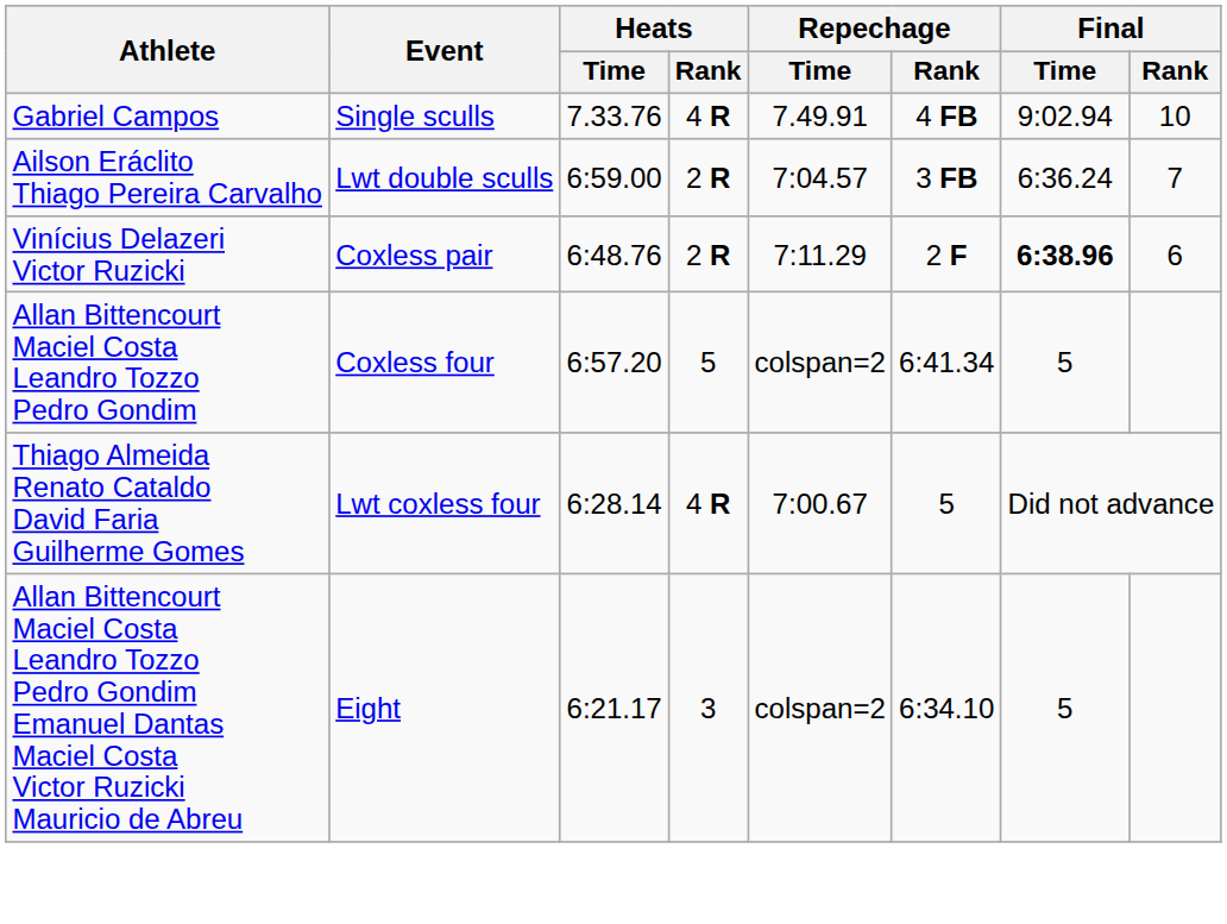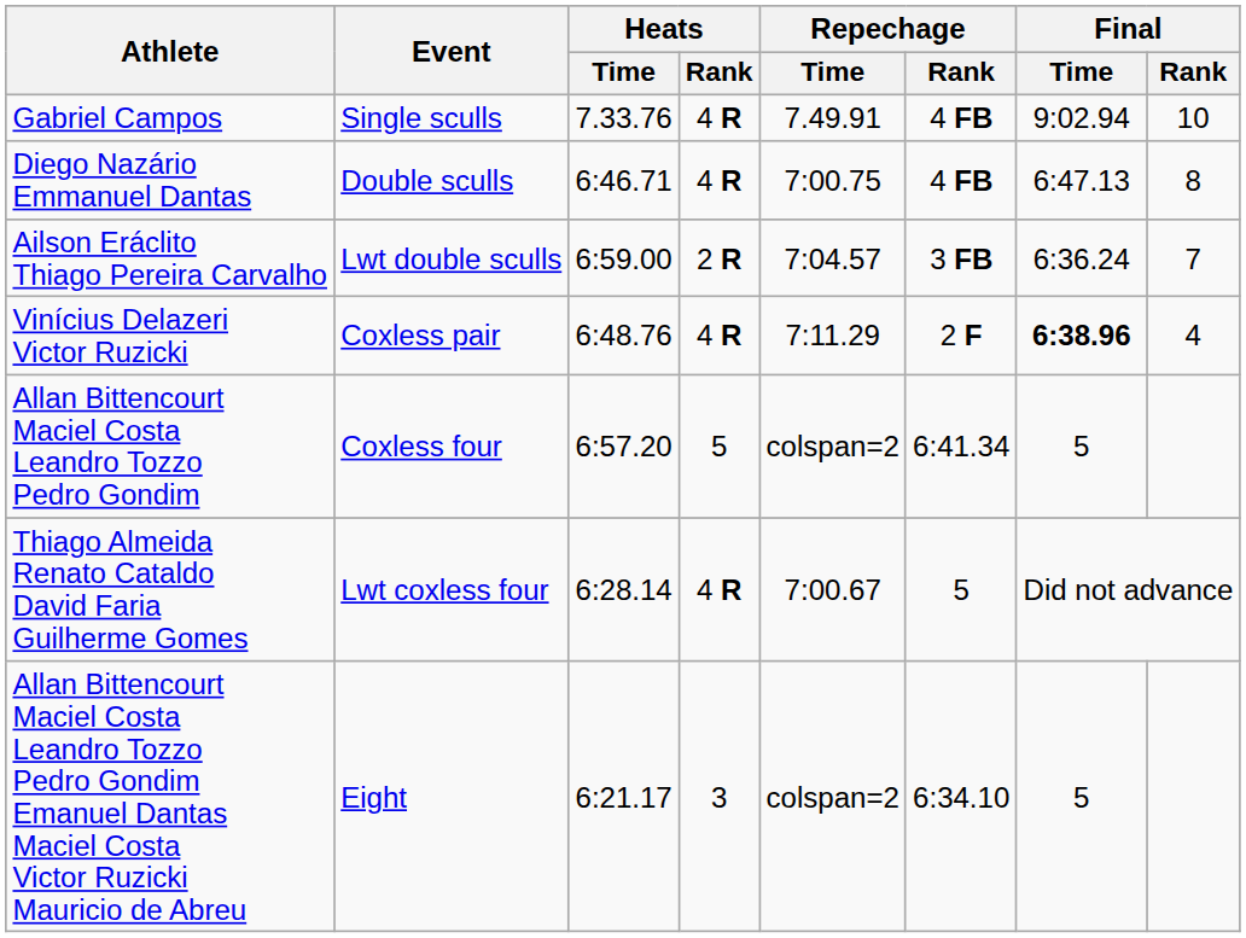+ row: Diego Nazário Emmanuel Dantas | Double sculls | 6:46.71 | 4 R | 7:00.75 | 4 FB | 6:47.13 | 8
Vinícius Delazeri Victor Ruzicki | Heats / Rank: 2 R -> 4 R
Vinícius Delazeri Victor Ruzicki | Final / Rank: 6 -> 4
